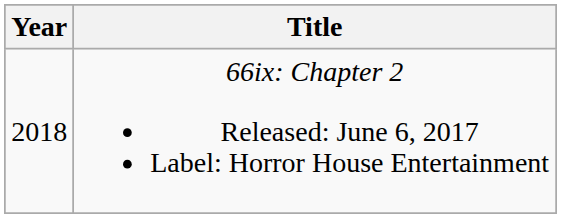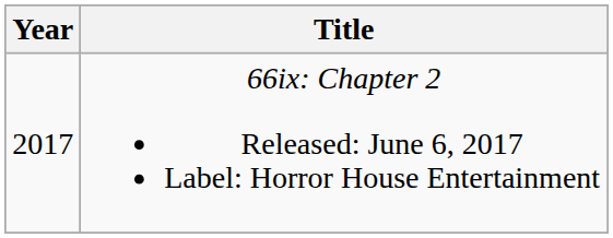row 2 | Year: 2018 -> 2017
